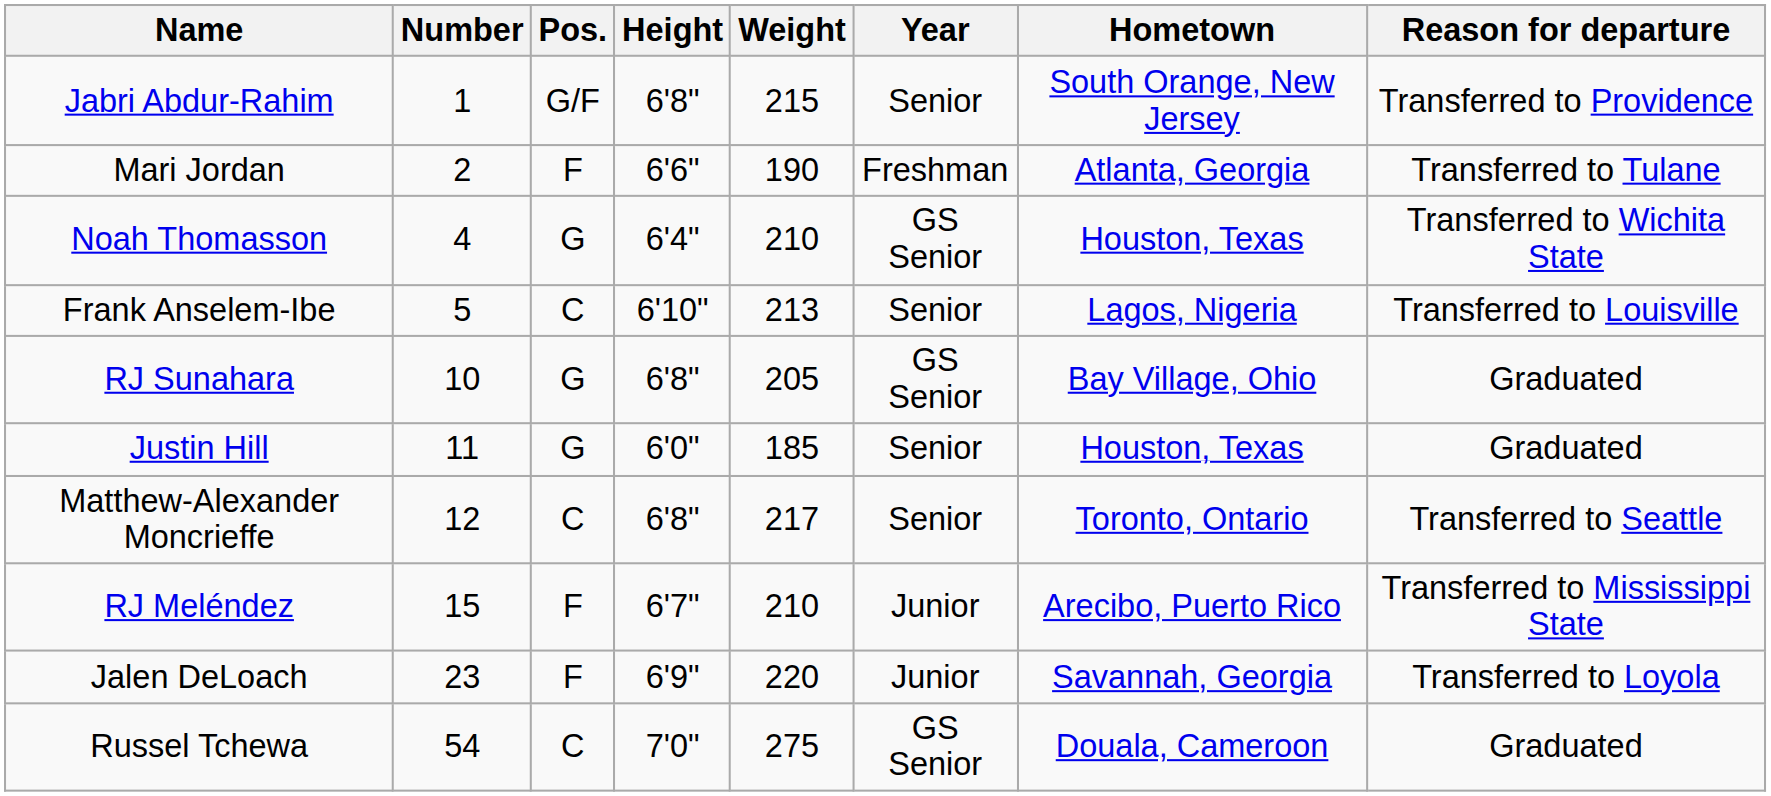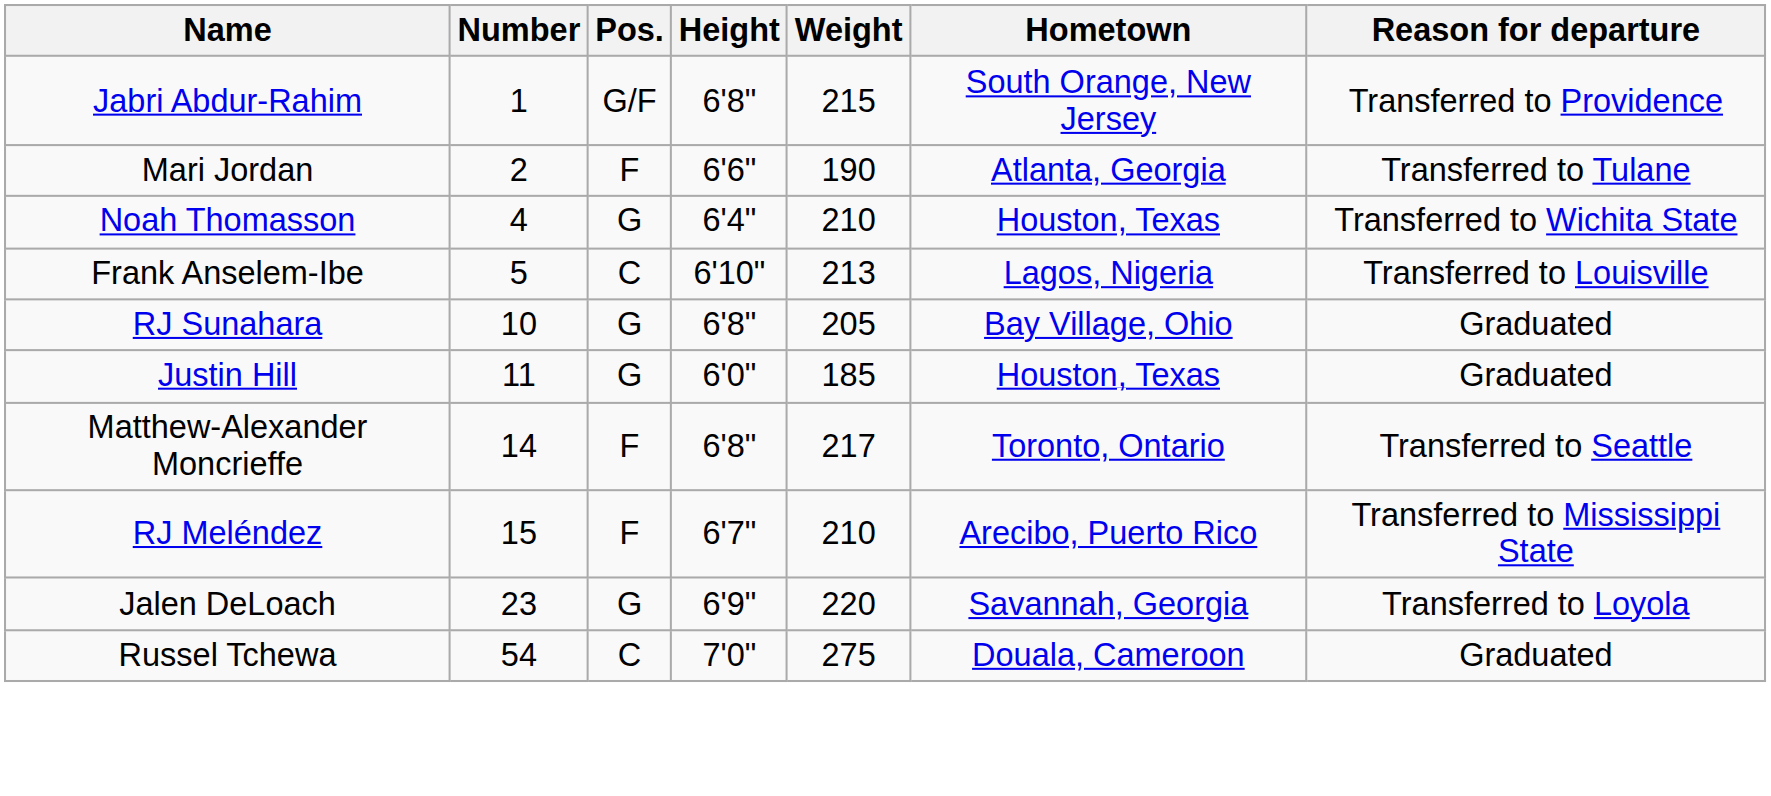- column: Year | Senior | Freshman | GS Senior | Senior | GS Senior | Senior | Senior | Junior | Junior | GS Senior
Matthew-Alexander Moncrieffe | Number: 12 -> 14
Matthew-Alexander Moncrieffe | Pos.: C -> F
Jalen DeLoach | Pos.: F -> G
